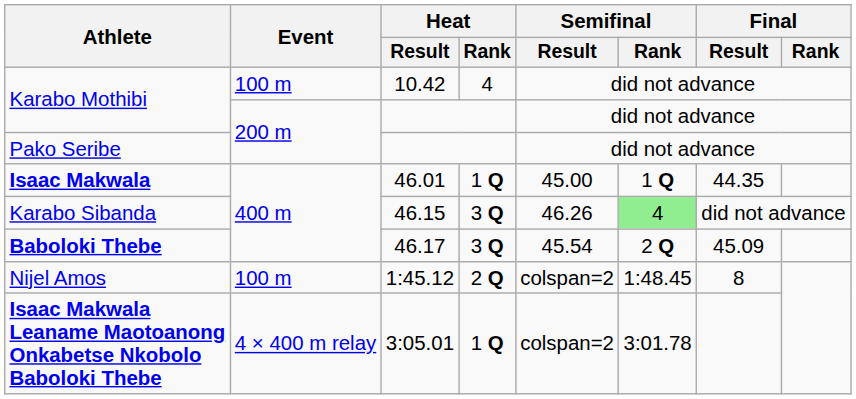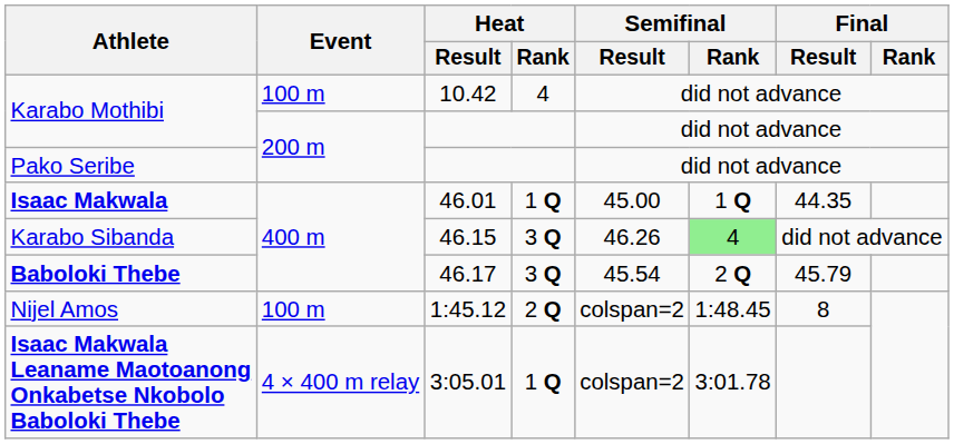Baboloki Thebe | Final / Result: 45.09 -> 45.79
